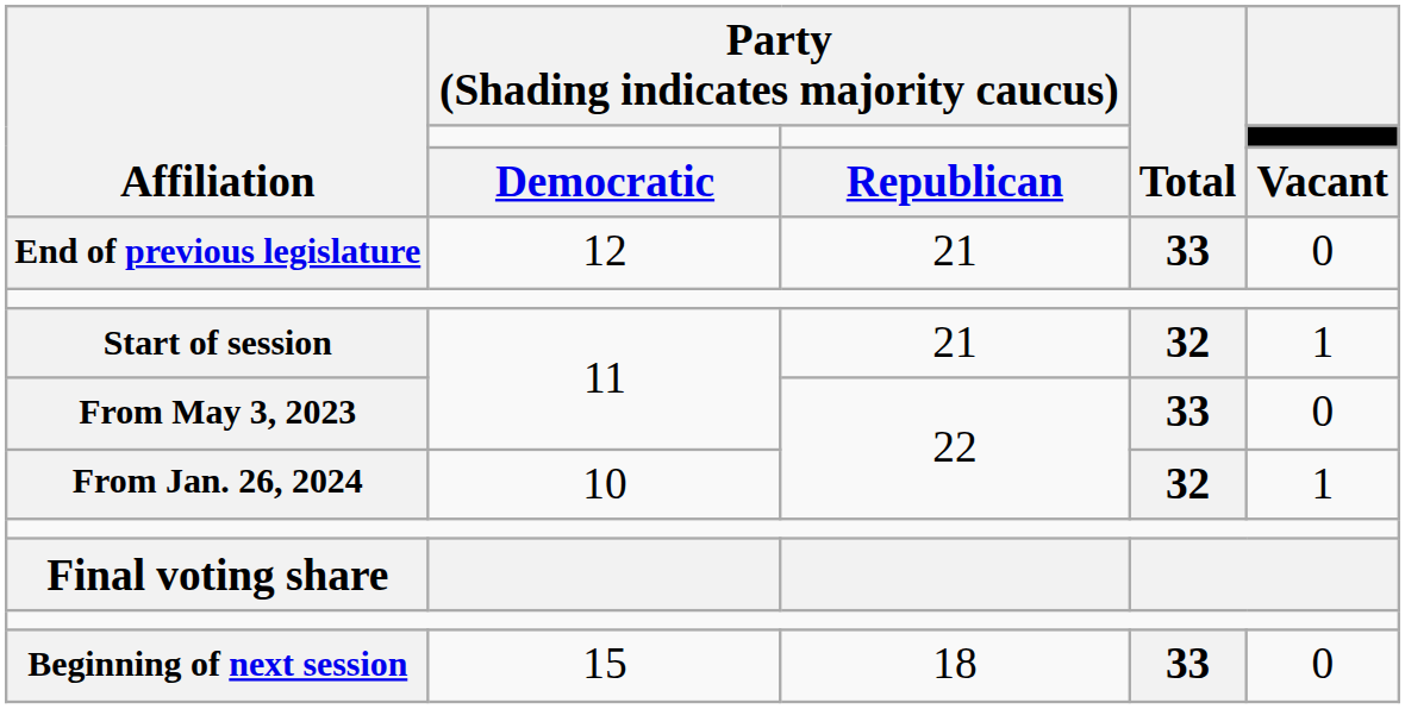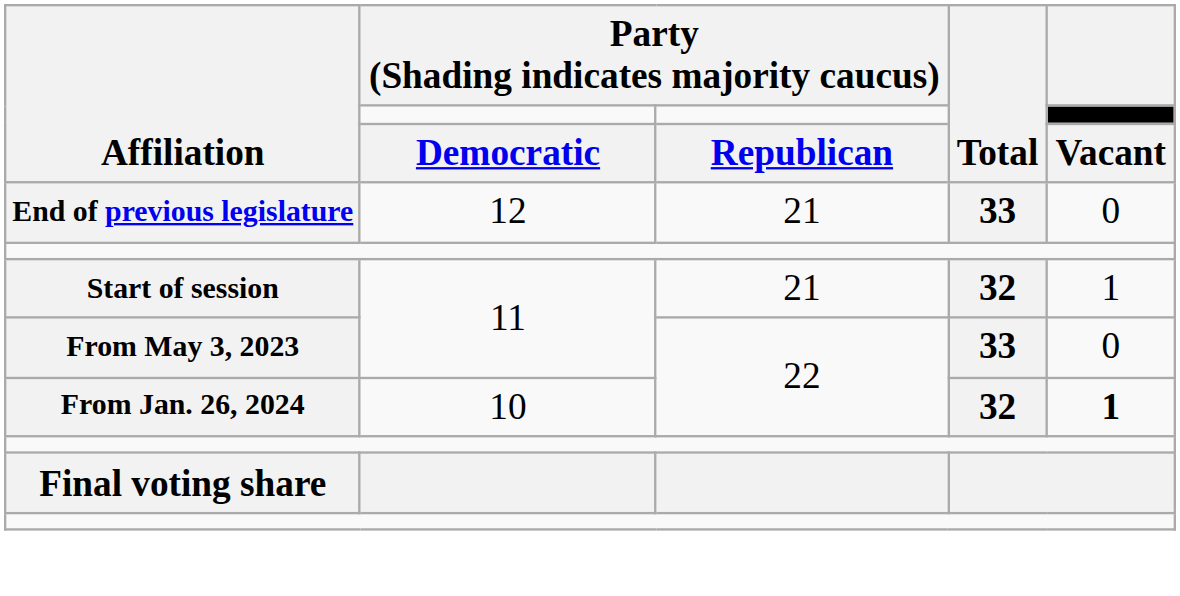From Jan. 26, 2024 | column 5: normal -> bold
- row: Beginning of next session | 15 | 18 | 33 | 0
